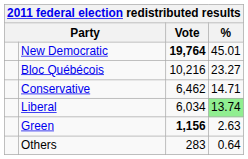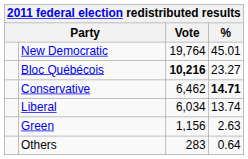New Democratic | Vote: bold -> normal
Bloc Québécois | Vote: normal -> bold
Conservative | %: normal -> bold
Liberal | %: lightgreen background -> no background
Green | Vote: bold -> normal
